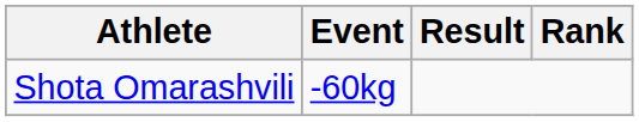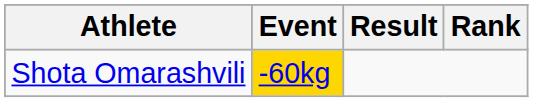Shota Omarashvili | Event: no background -> gold background
